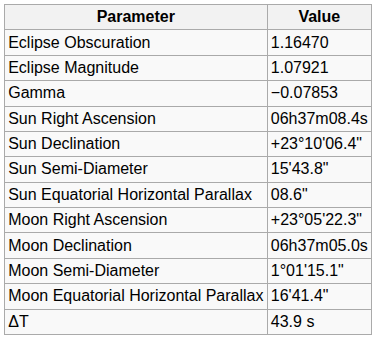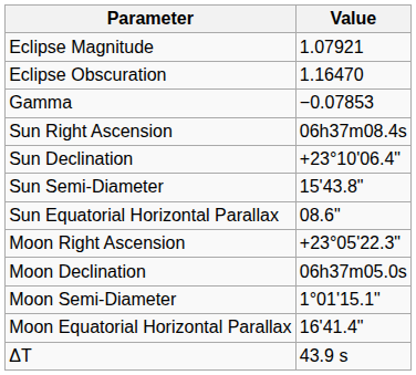rows swapped: Eclipse Magnitude <-> Eclipse Obscuration
